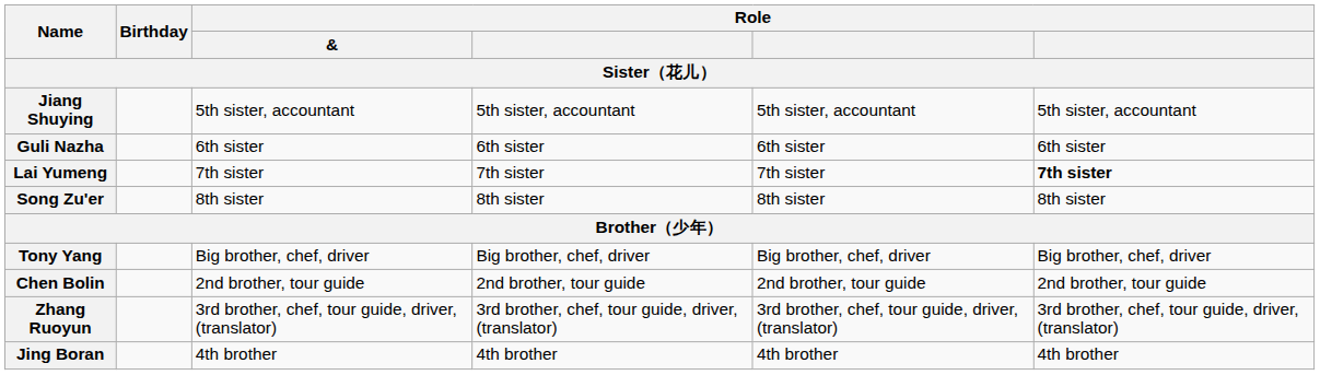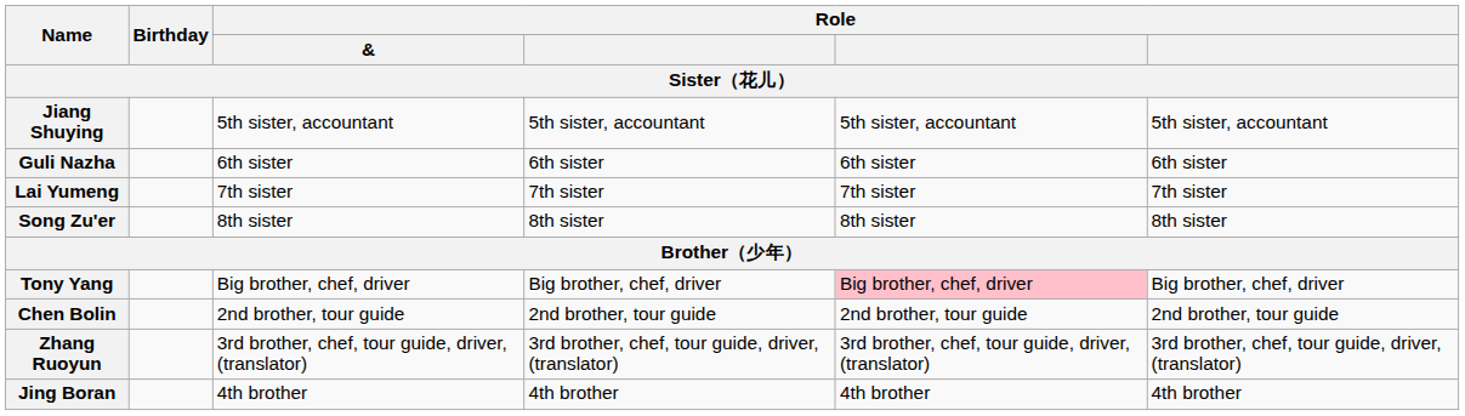Lai Yumeng | column 6: bold -> normal
Tony Yang | column 5: no background -> pink background
